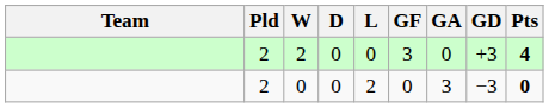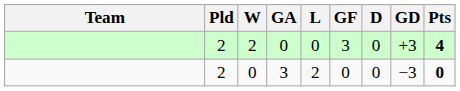columns swapped: D <-> GA
